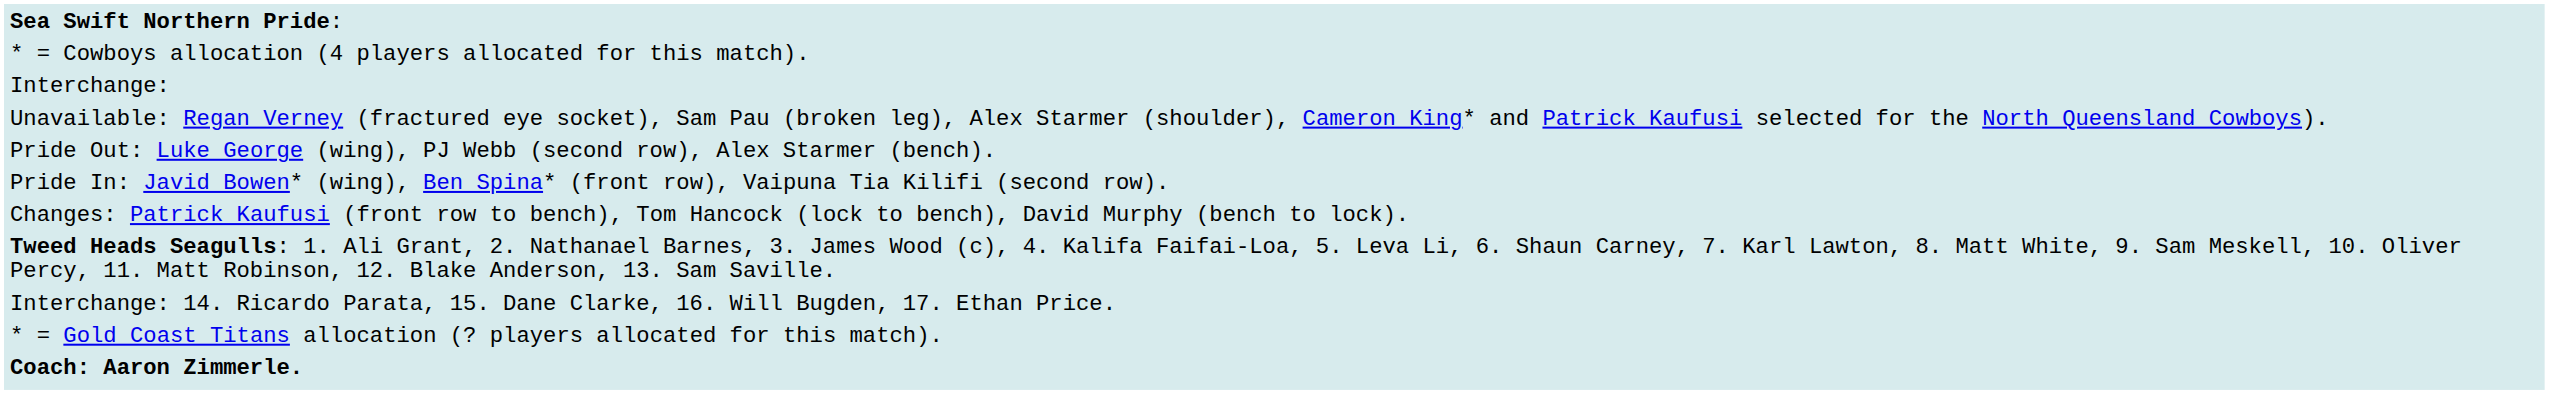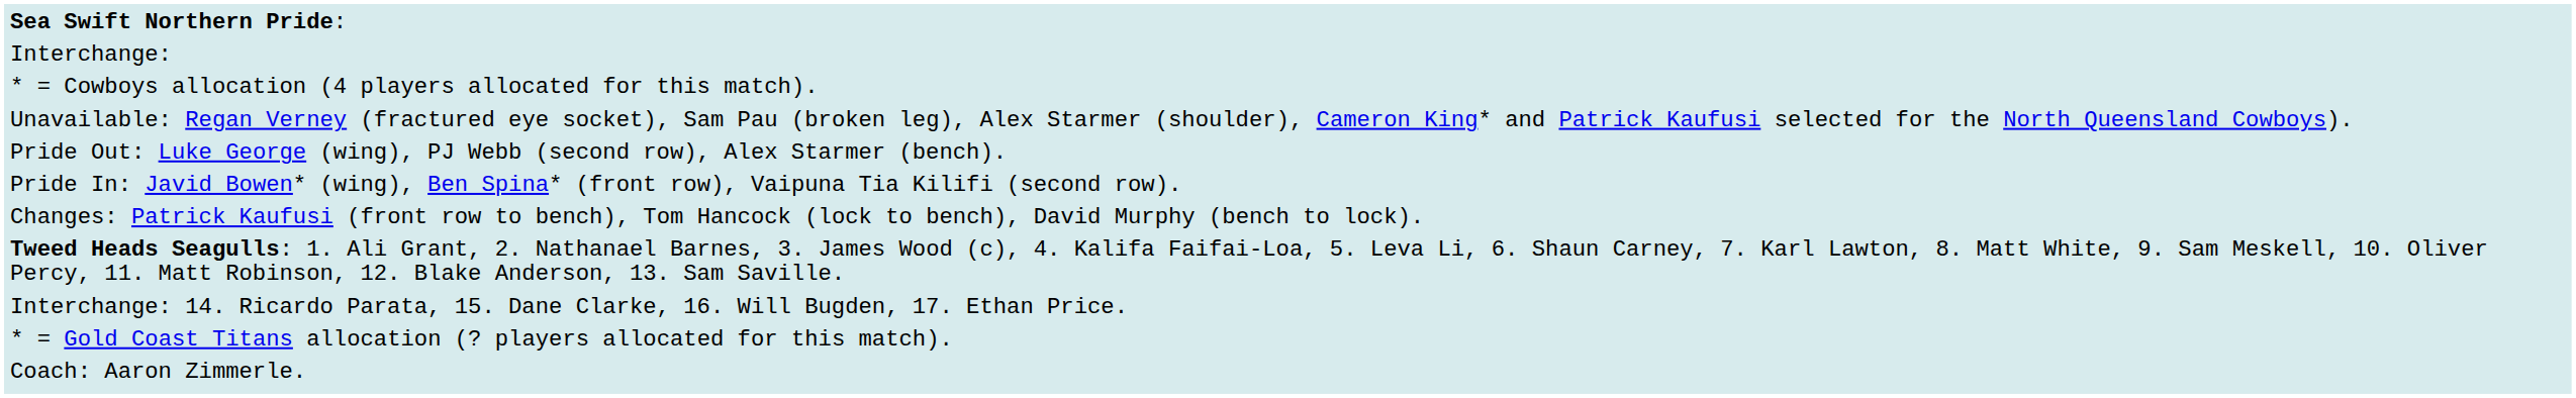row 2 | column 1: * = Cowboys allocation (4 players allocated for this match). -> Interchange:
row 3 | column 1: Interchange: -> * = Cowboys allocation (4 players allocated for this match).
row 11 | column 1: bold -> normal
